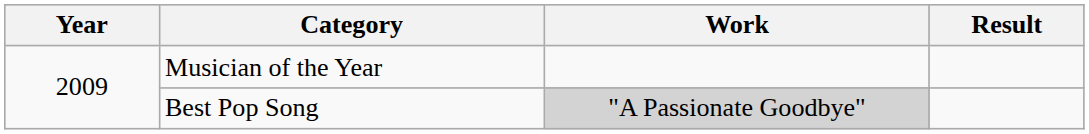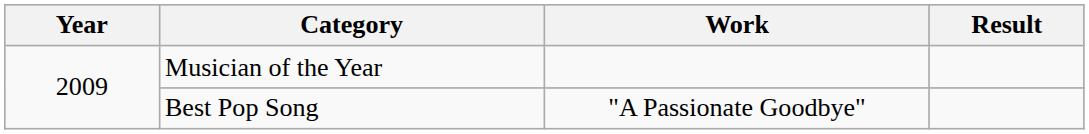Best Pop Song | Work: lightgrey background -> no background
